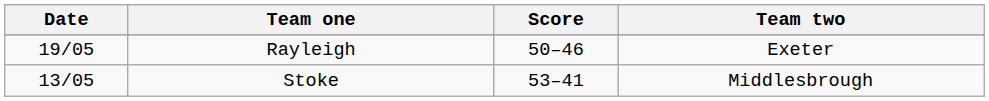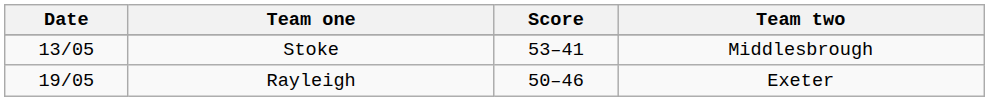rows swapped: Stoke <-> Rayleigh
